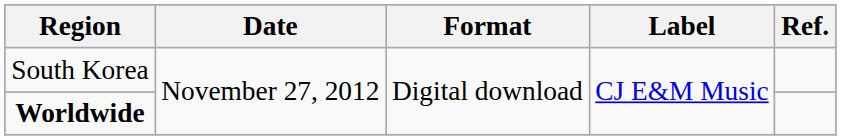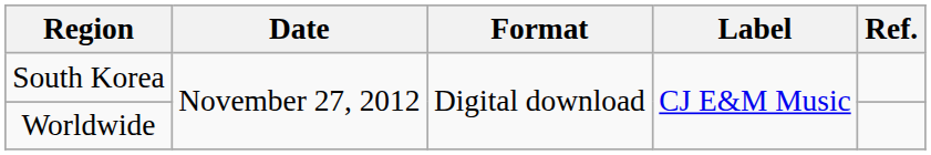Worldwide | Region: bold -> normal
